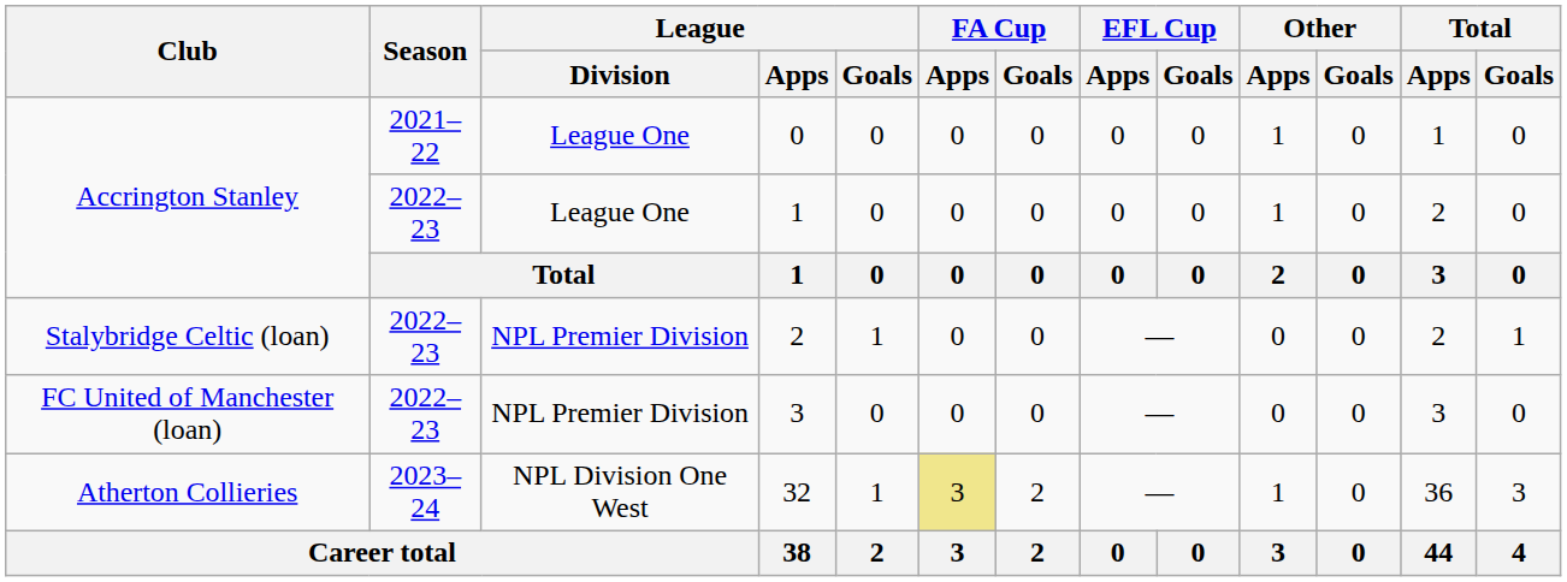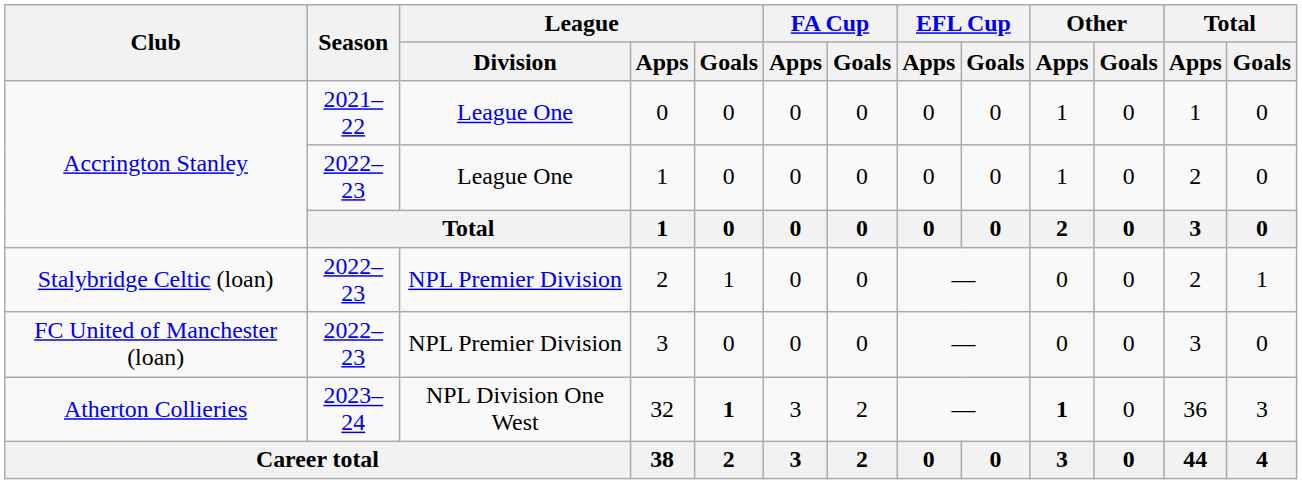32 | League / Goals: normal -> bold
32 | FA Cup / Apps: khaki background -> no background
32 | Other / Apps: normal -> bold
